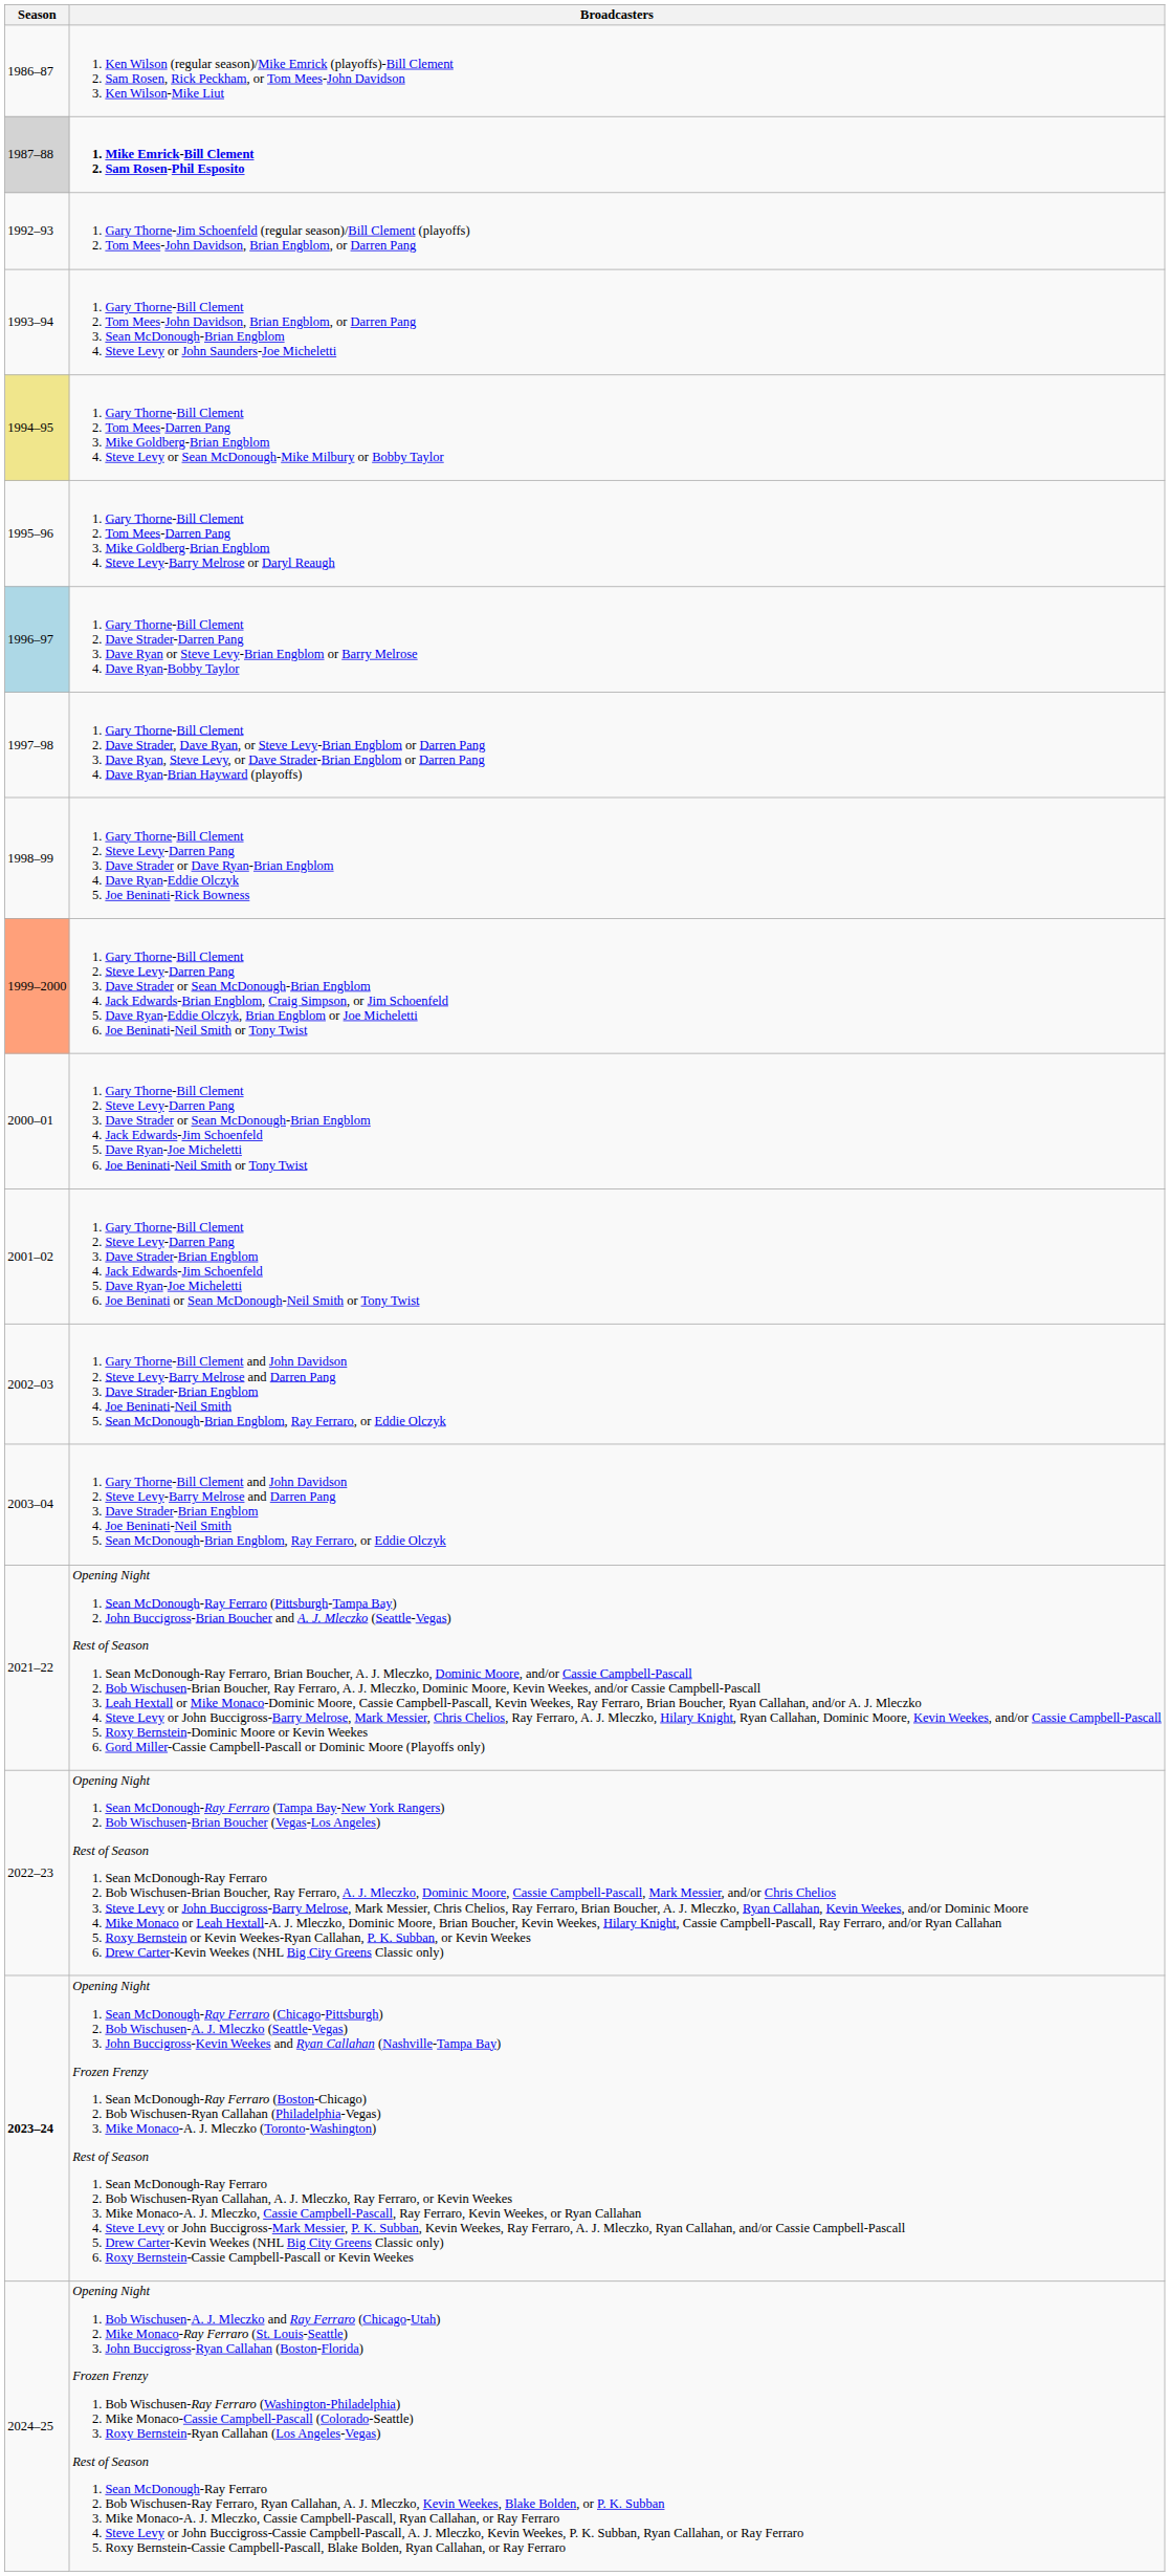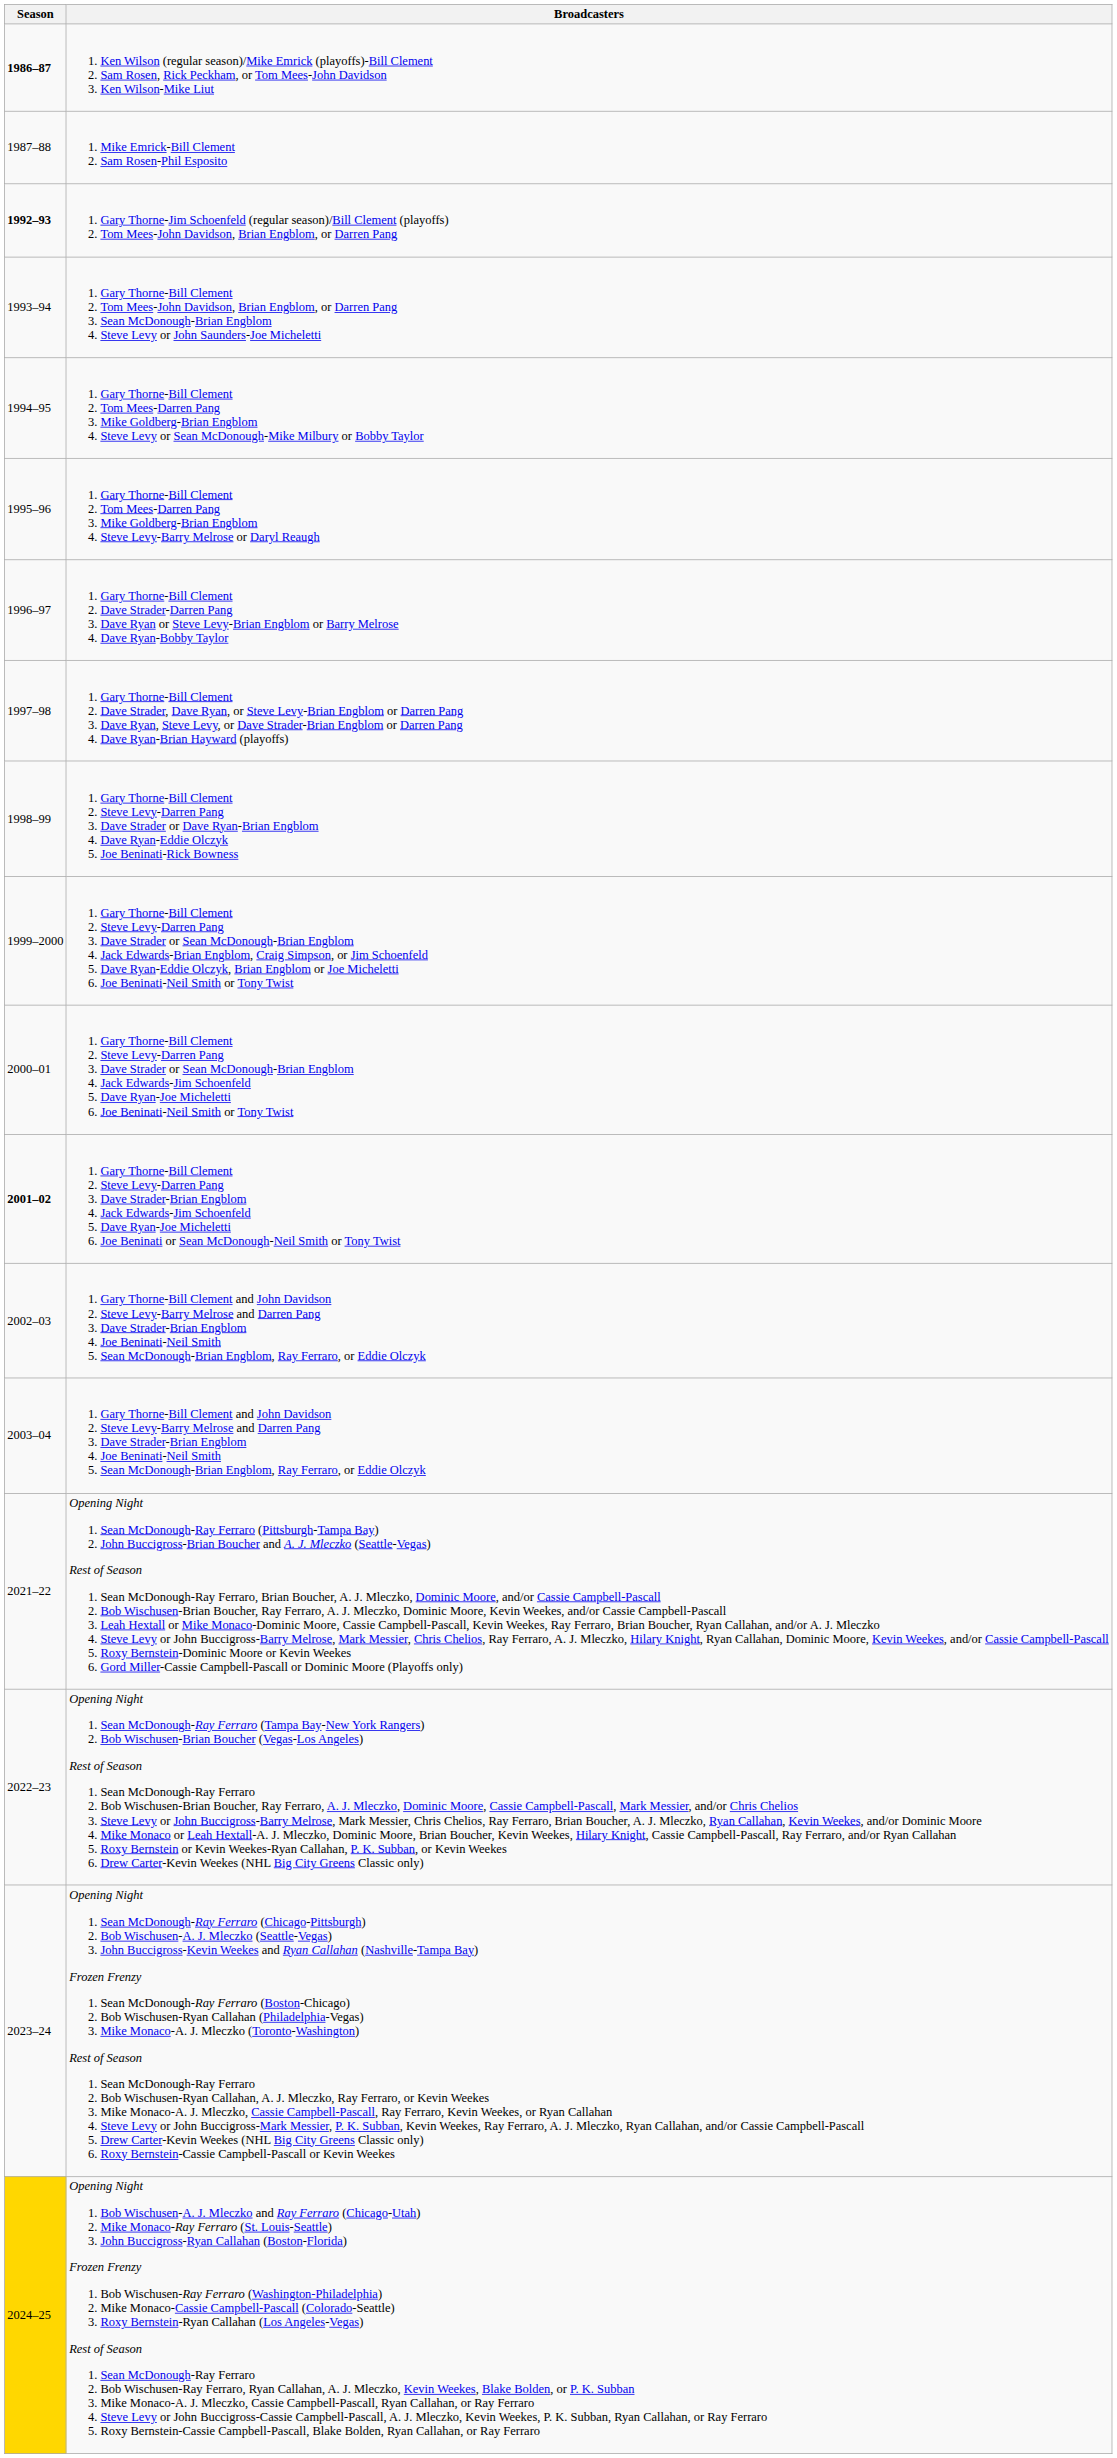row 2 | Season: normal -> bold
row 3 | Season: lightgrey background -> no background
row 3 | Broadcasters: bold -> normal
row 4 | Season: normal -> bold
row 6 | Season: khaki background -> no background
row 8 | Season: lightblue background -> no background
row 11 | Season: lightsalmon background -> no background
row 13 | Season: normal -> bold
row 18 | Season: bold -> normal
row 19 | Season: no background -> gold background
